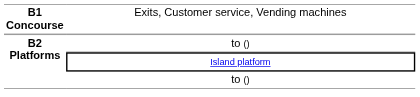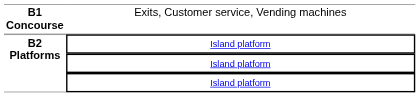row 2 | column 2: to () -> Island platform
row 4 | column 2: to () -> Island platform
